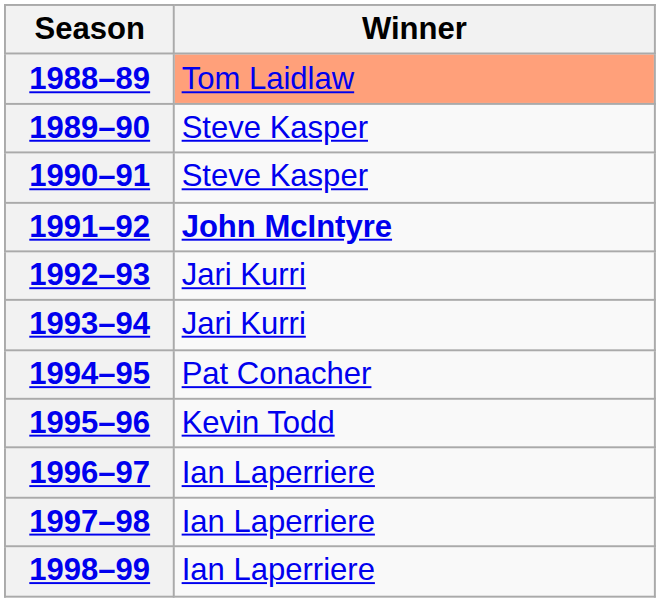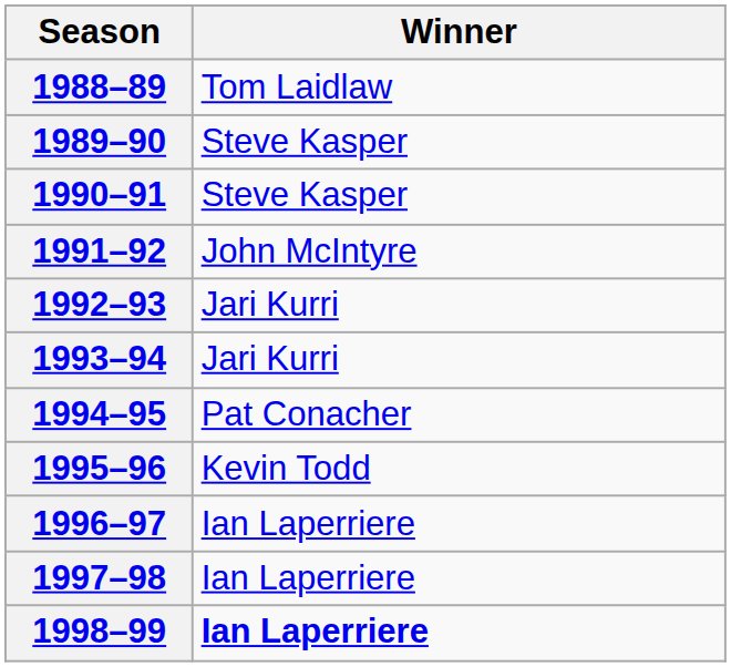1988–89 | Winner: lightsalmon background -> no background
1991–92 | Winner: bold -> normal
1998–99 | Winner: normal -> bold
